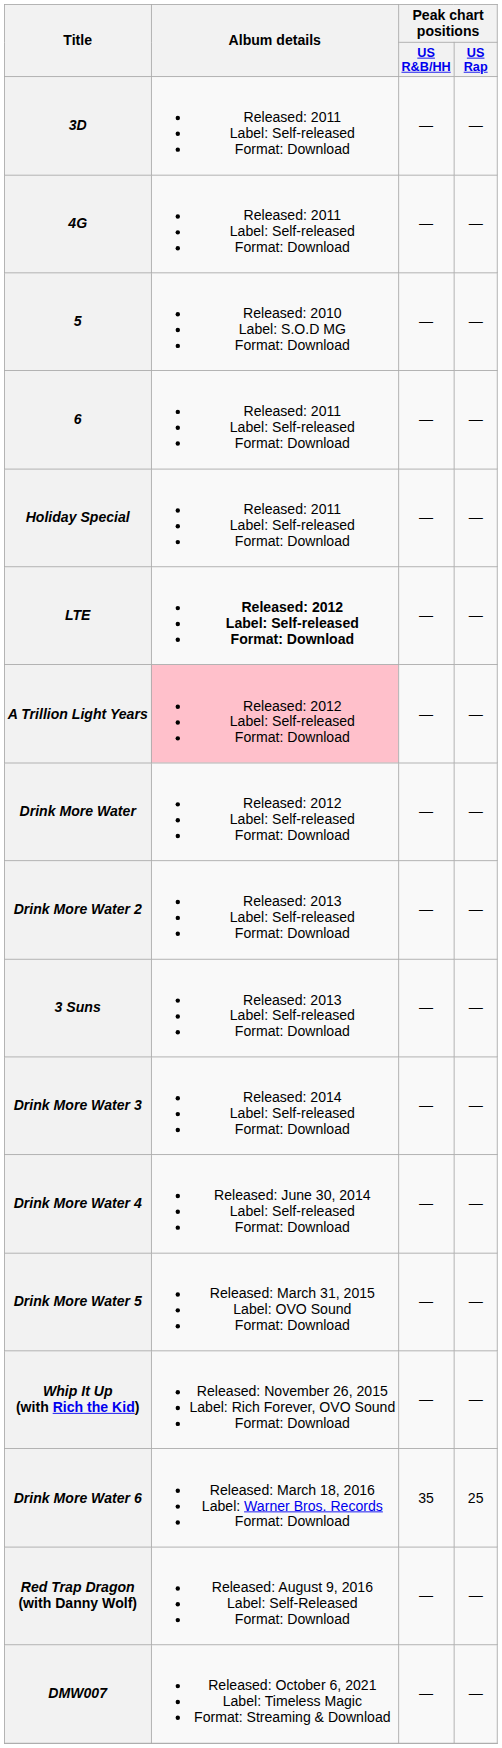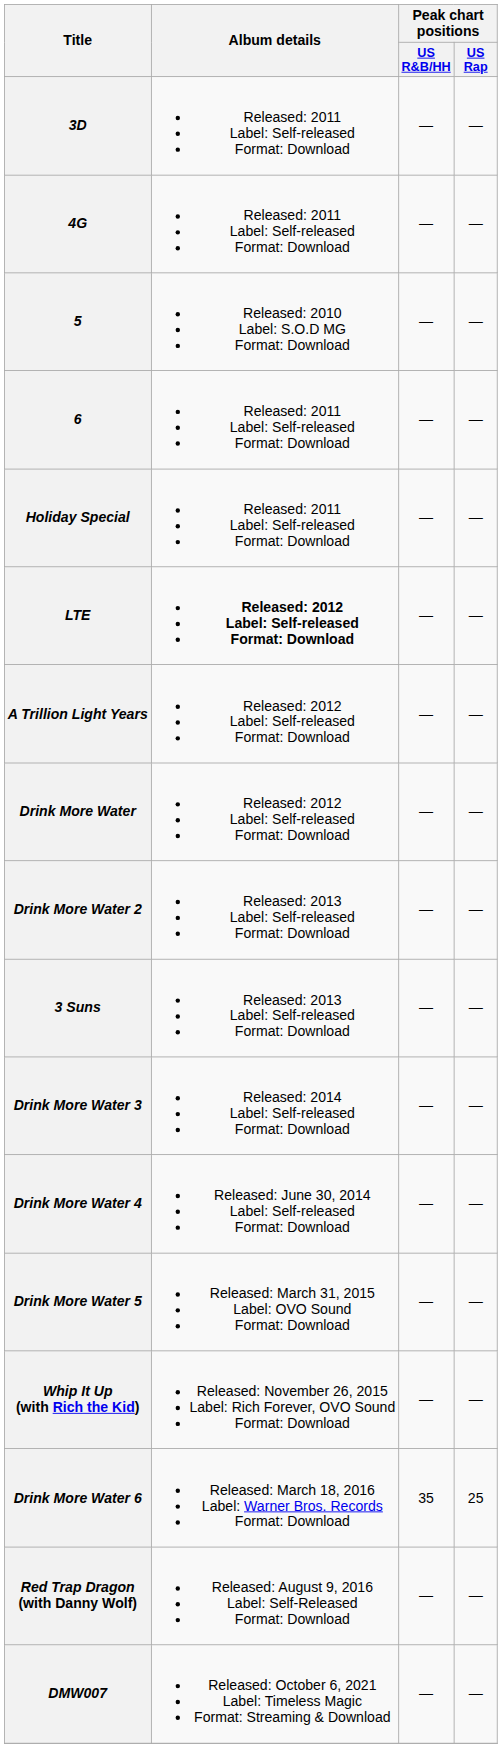A Trillion Light Years | Album details: pink background -> no background
